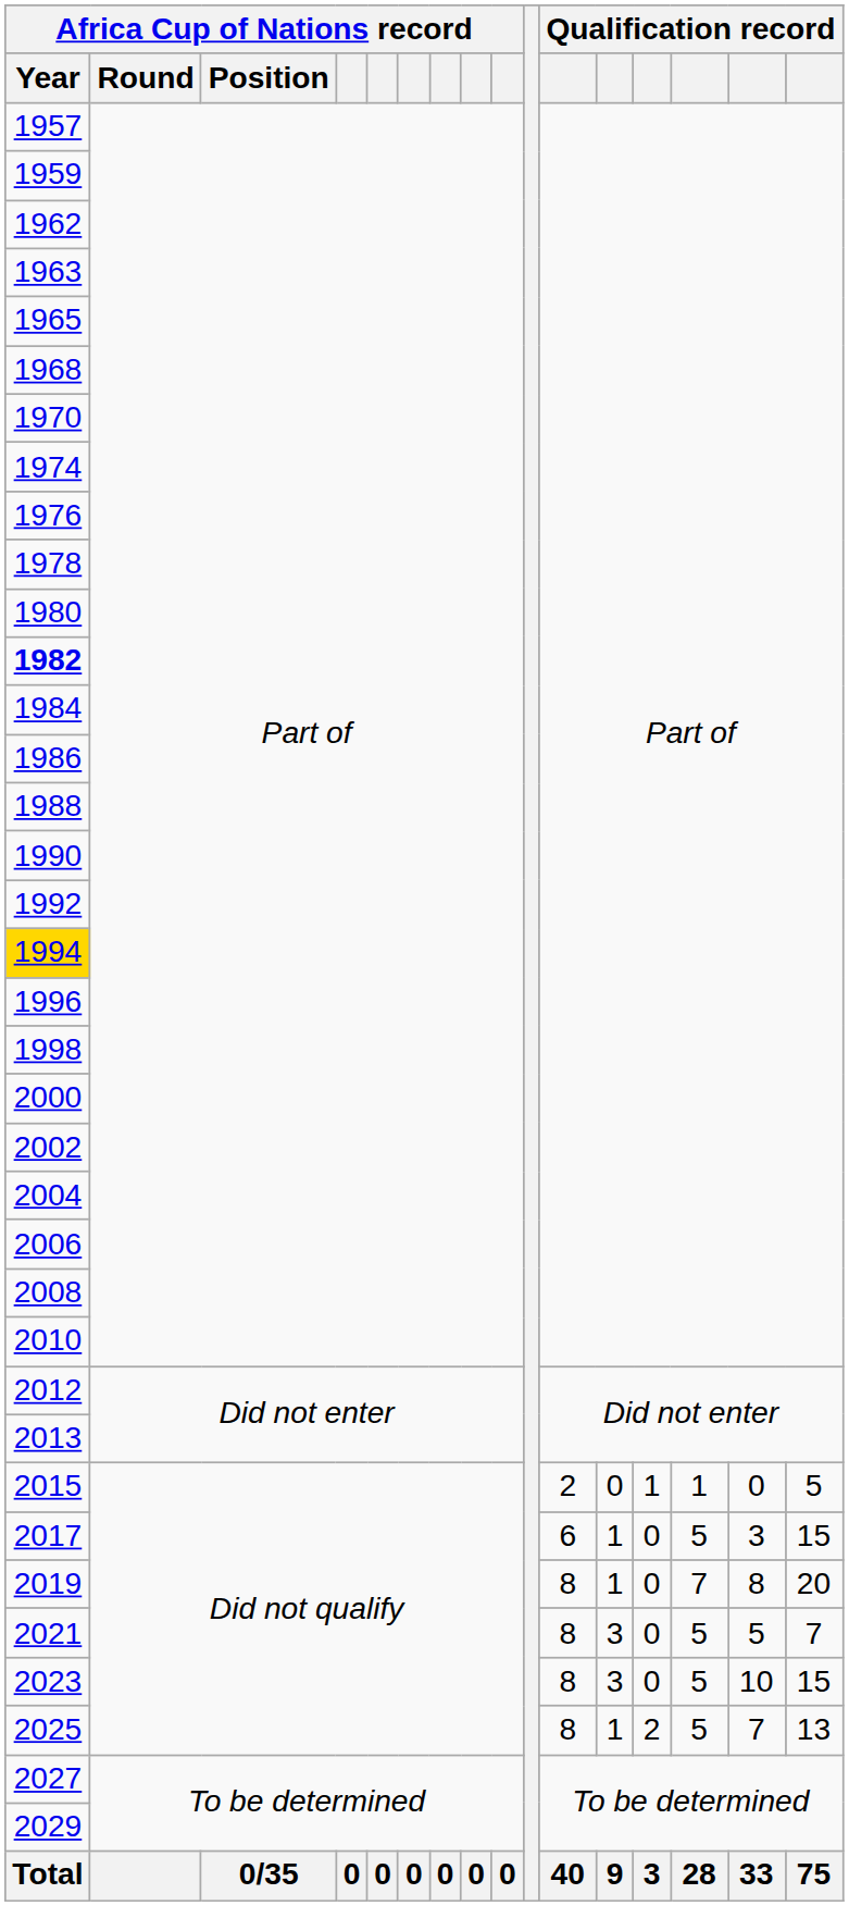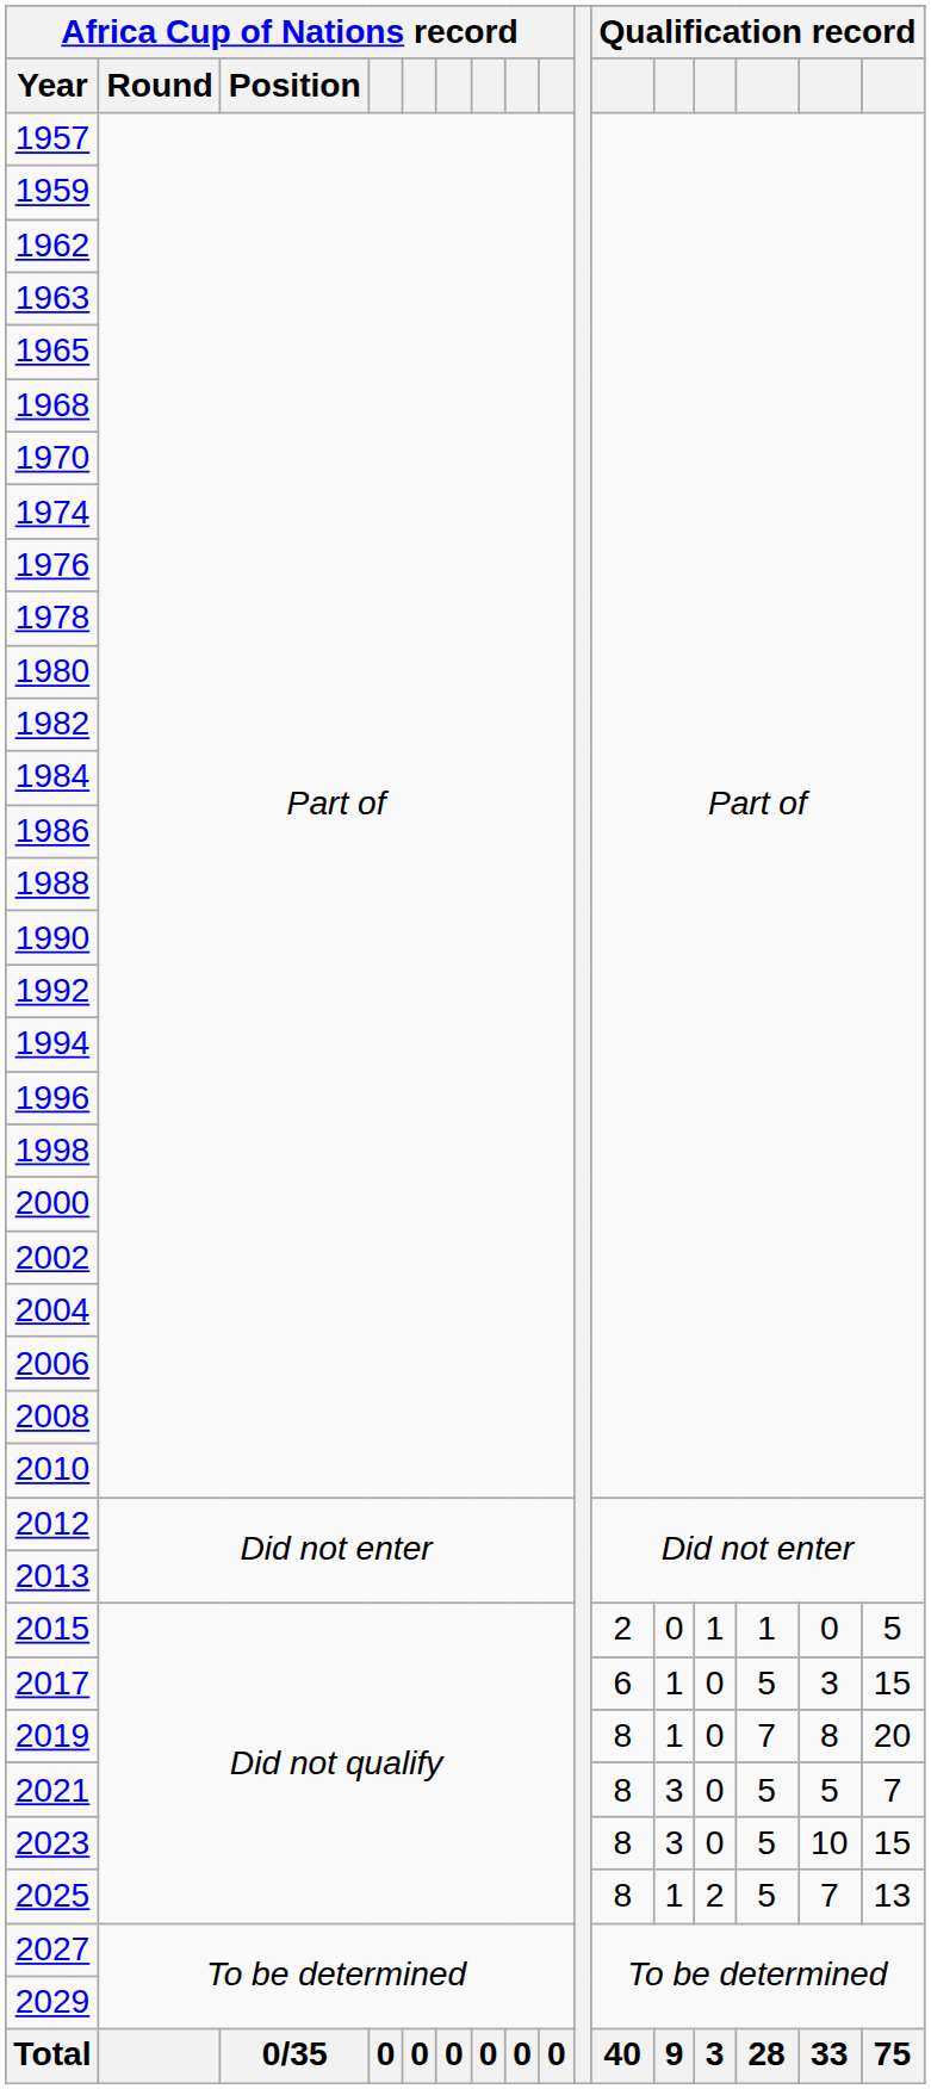1982 | Africa Cup of Nations record / Year: bold -> normal
1994 | Africa Cup of Nations record / Year: gold background -> no background
